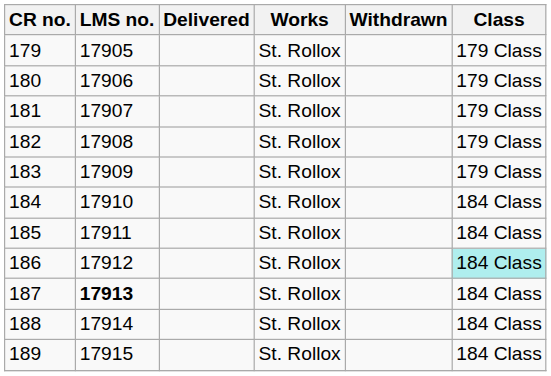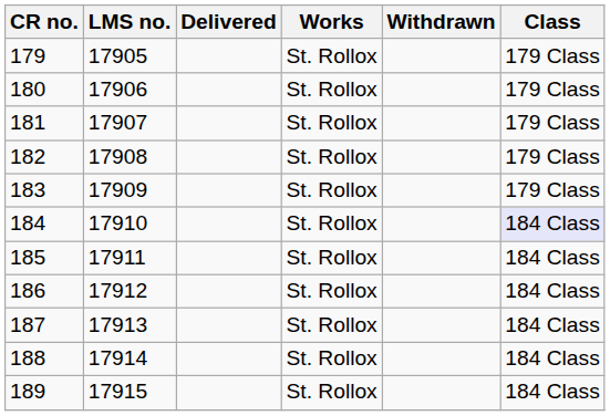184 | Class: no background -> lavender background
186 | Class: paleturquoise background -> no background
187 | LMS no.: bold -> normal
